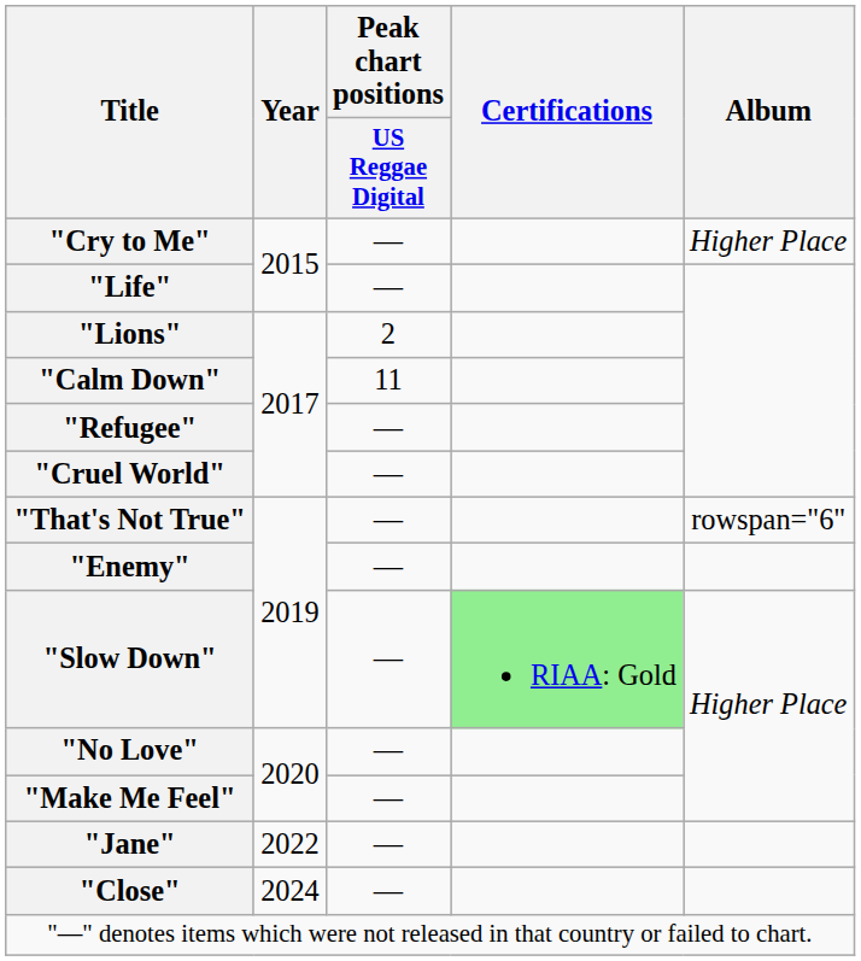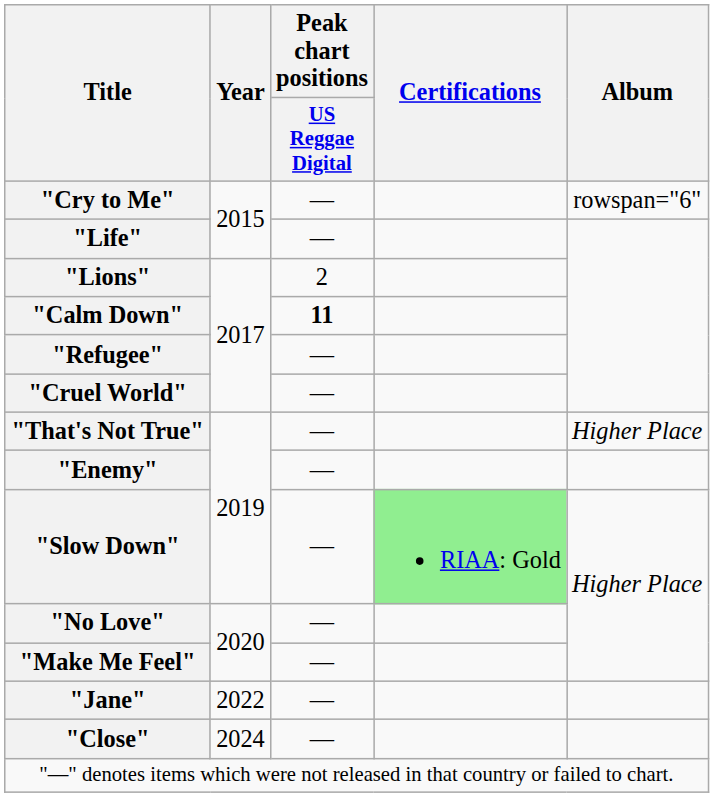"Cry to Me" | Album: Higher Place -> rowspan="6"
"Calm Down" | Peak chart positions / US Reggae Digital: normal -> bold
"That's Not True" | Album: rowspan="6" -> Higher Place
